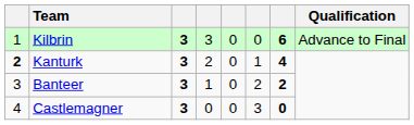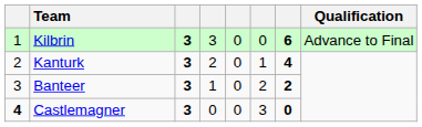Kanturk | column 1: bold -> normal
Castlemagner | column 1: normal -> bold
